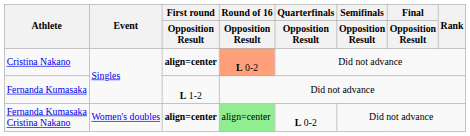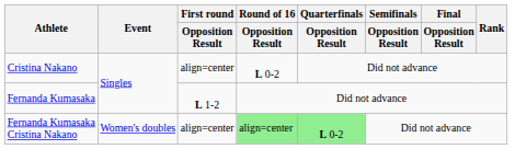Cristina Nakano | First round / Opposition Result: bold -> normal
Cristina Nakano | Round of 16 / Opposition Result: lightsalmon background -> no background
Fernanda Kumasaka Cristina Nakano | First round / Opposition Result: bold -> normal
Fernanda Kumasaka Cristina Nakano | Quarterfinals / Opposition Result: no background -> lightgreen background
